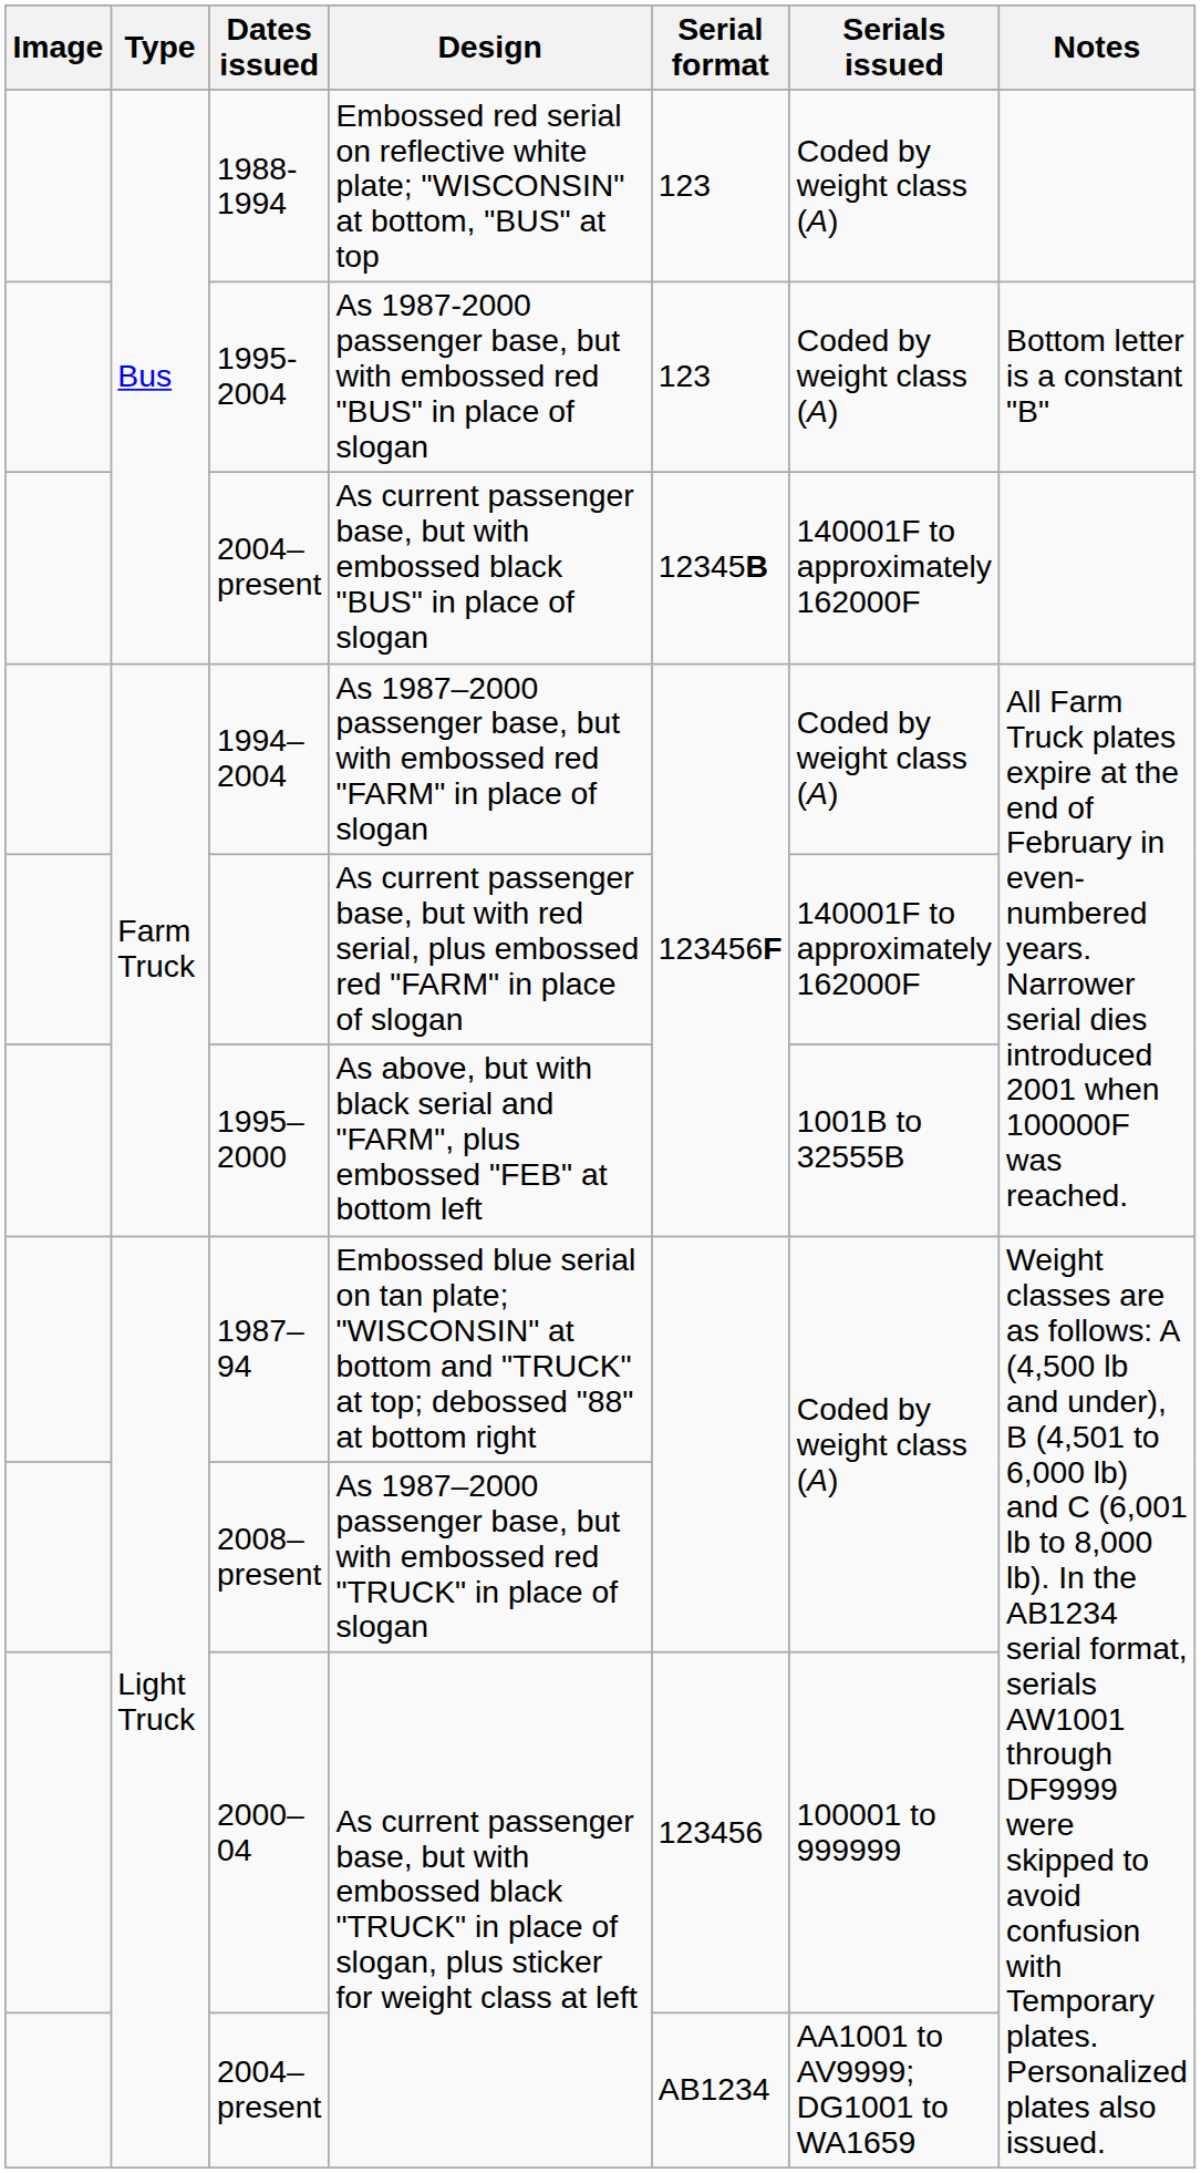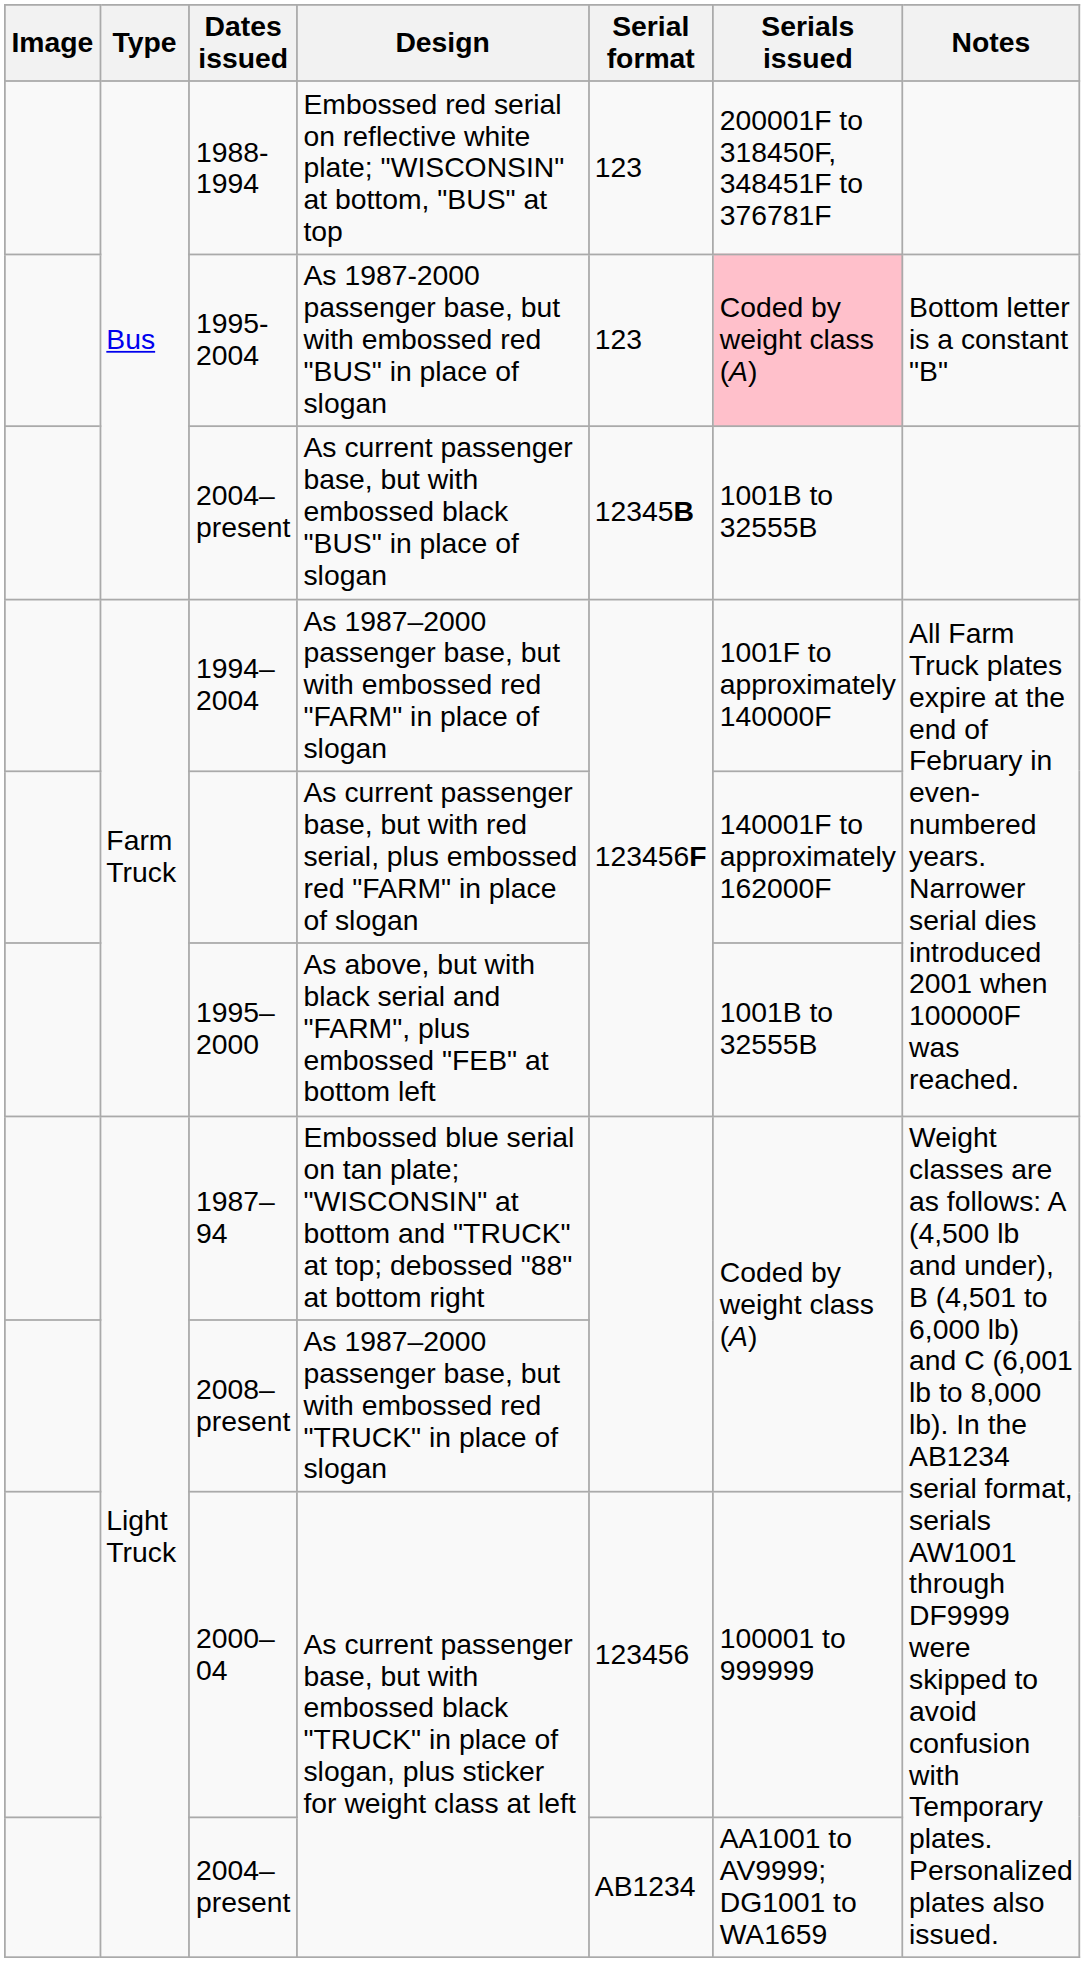row 2 | Serials issued: Coded by weight class (A) -> 200001F to 318450F, 348451F to 376781F
row 3 | Serials issued: no background -> pink background
row 4 | Serials issued: 140001F to approximately 162000F -> 1001B to 32555B
row 5 | Serials issued: Coded by weight class (A) -> 1001F to approximately 140000F
